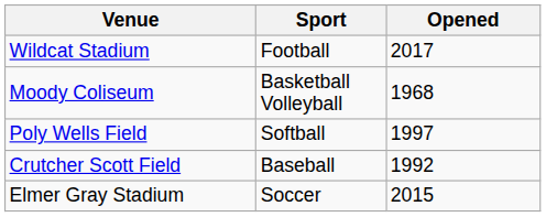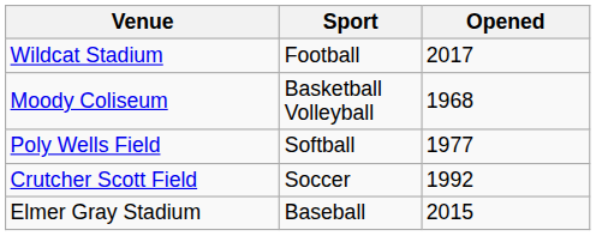Poly Wells Field | Opened: 1997 -> 1977
Crutcher Scott Field | Sport: Baseball -> Soccer
Elmer Gray Stadium | Sport: Soccer -> Baseball
